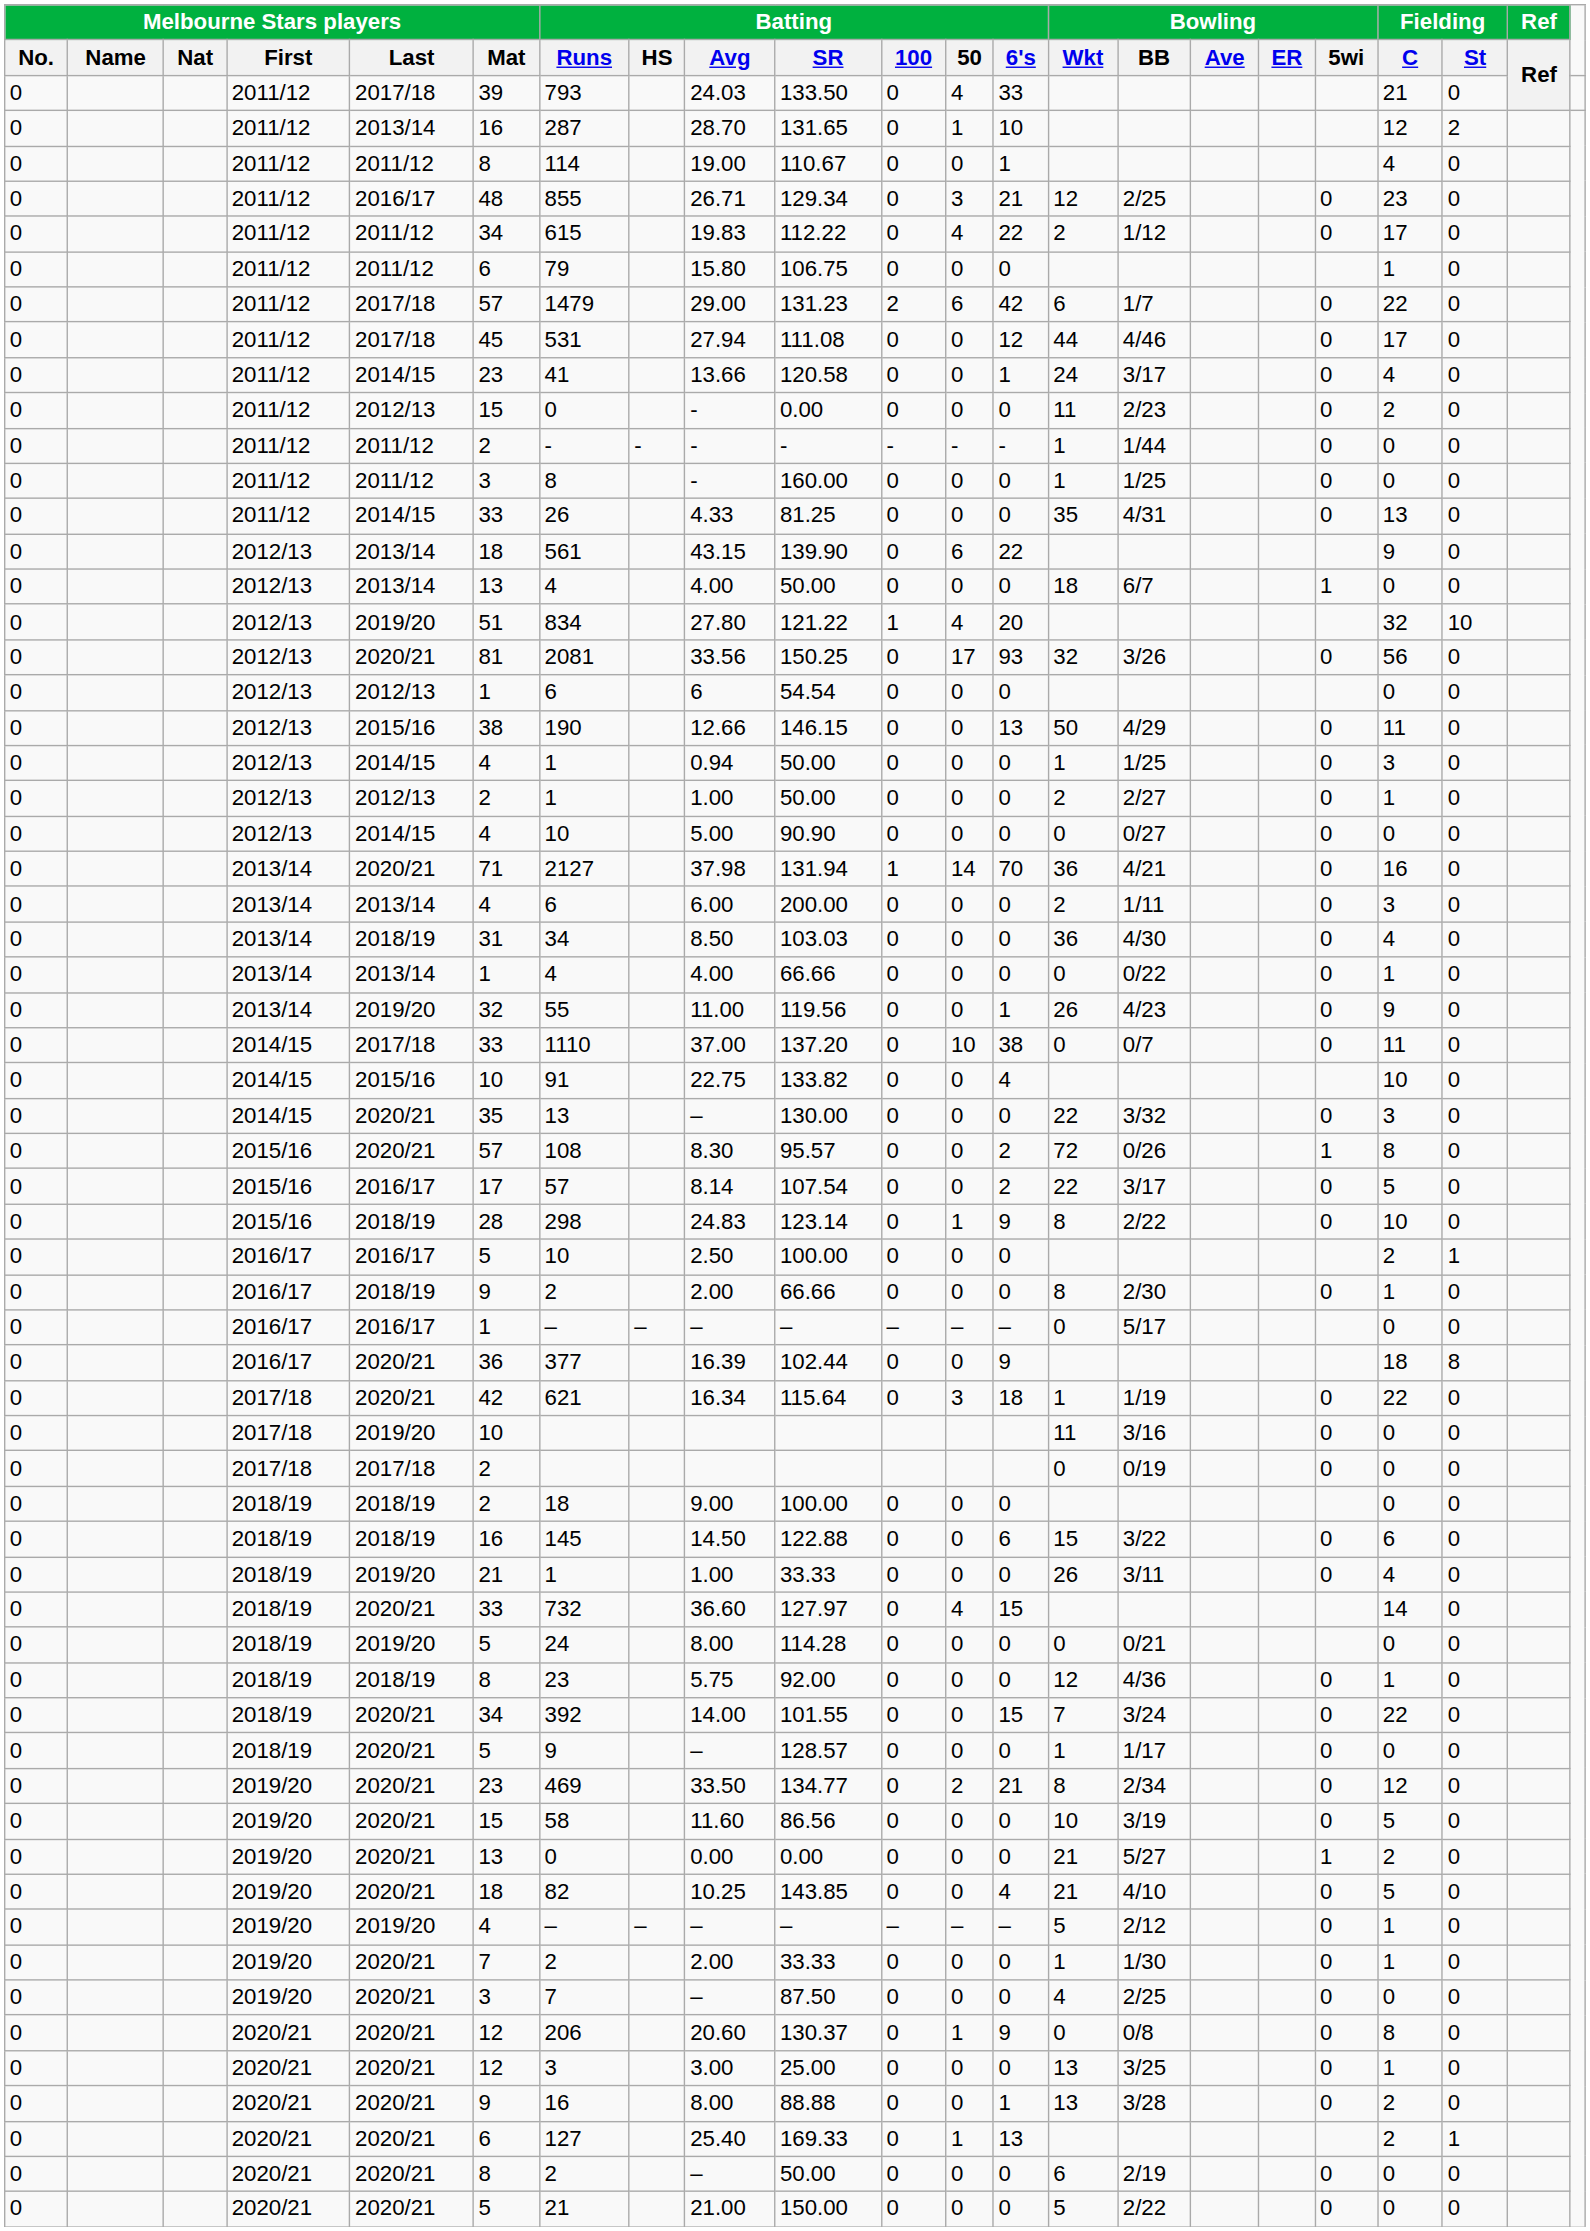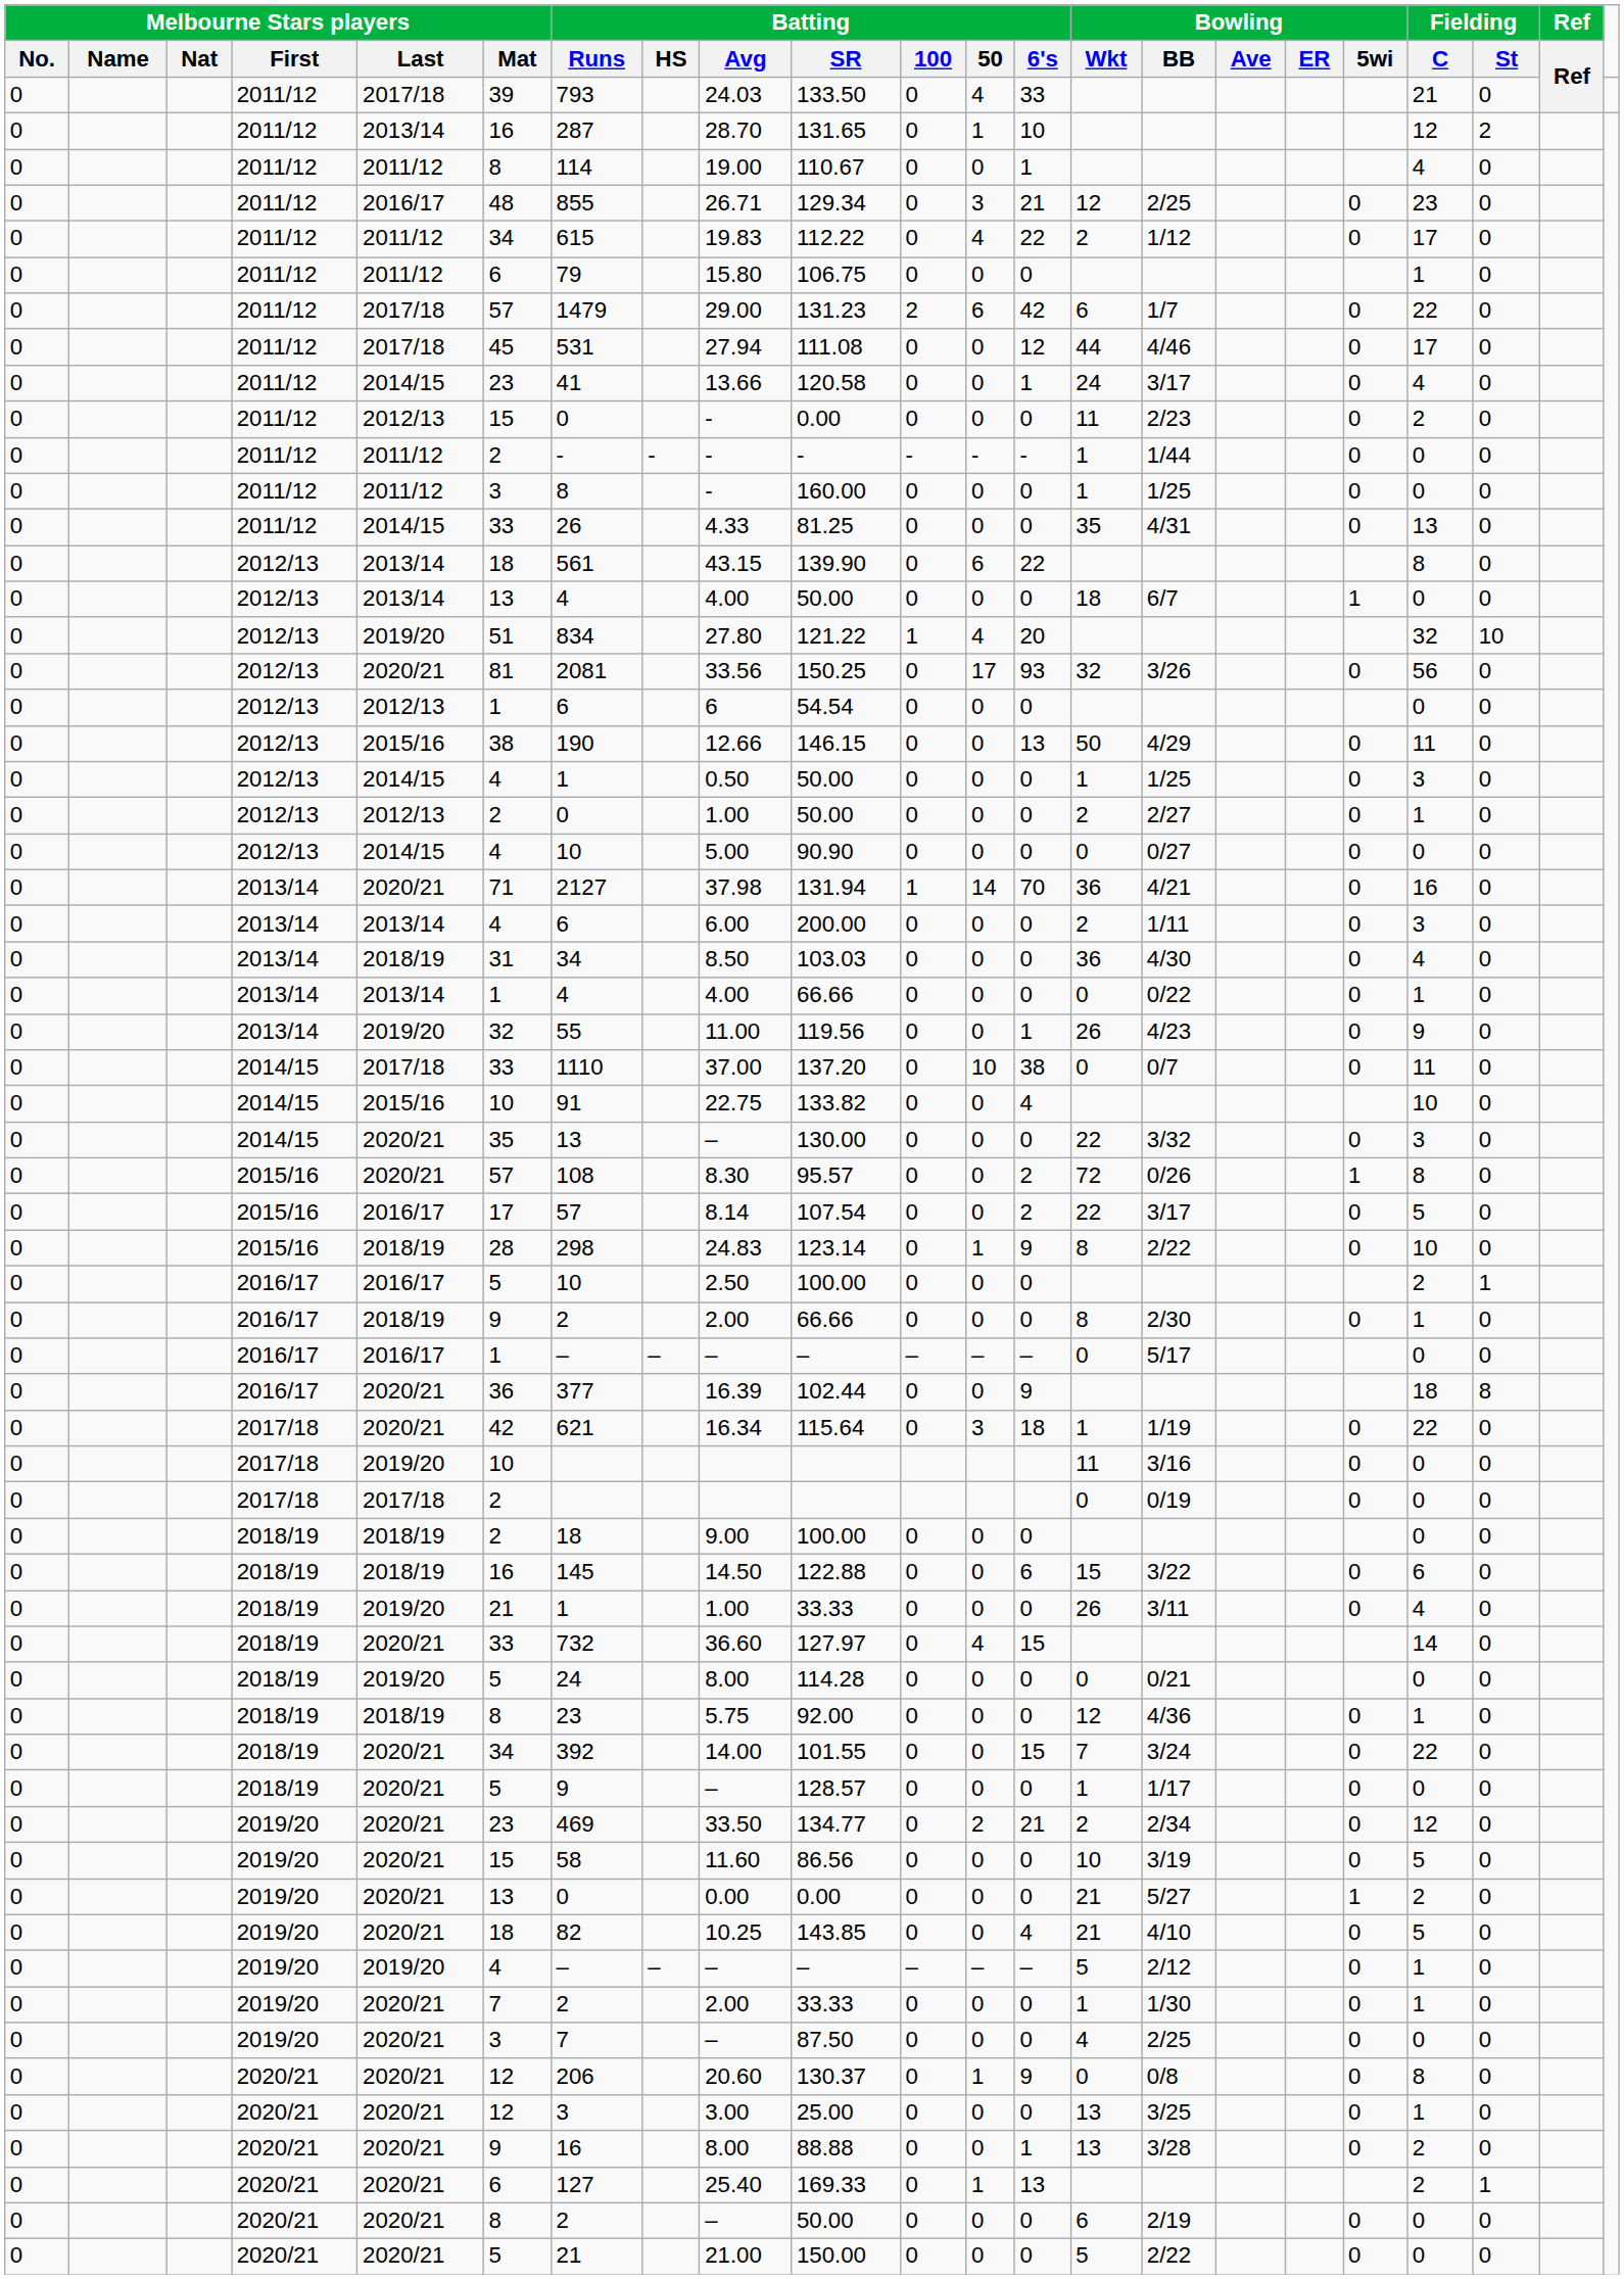row 16 | Fielding / C: 9 -> 8
row 22 | Batting / Avg: 0.94 -> 0.50
row 23 | Batting / Runs: 1 -> 0
row 51 | Bowling / Wkt: 8 -> 2
